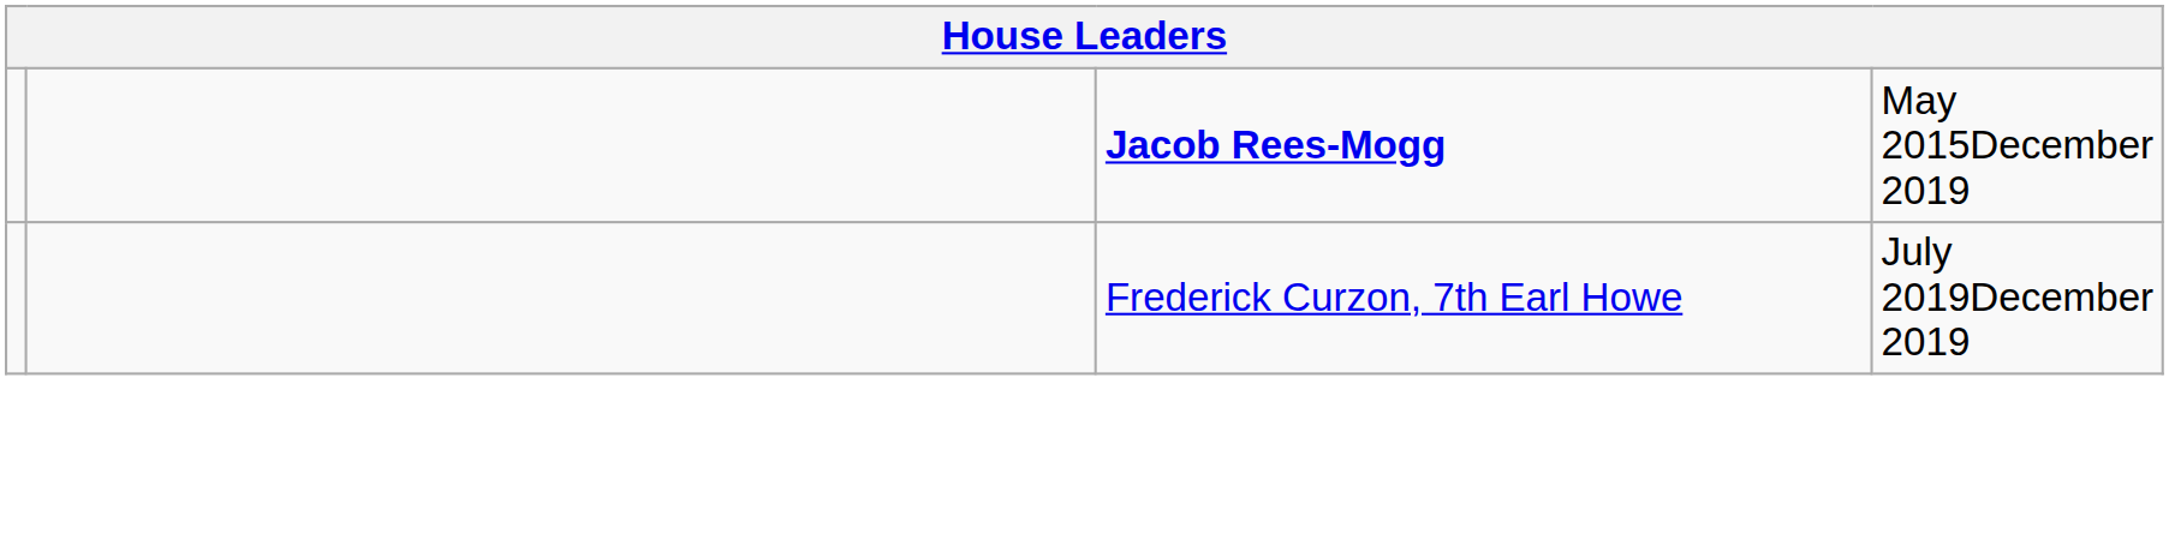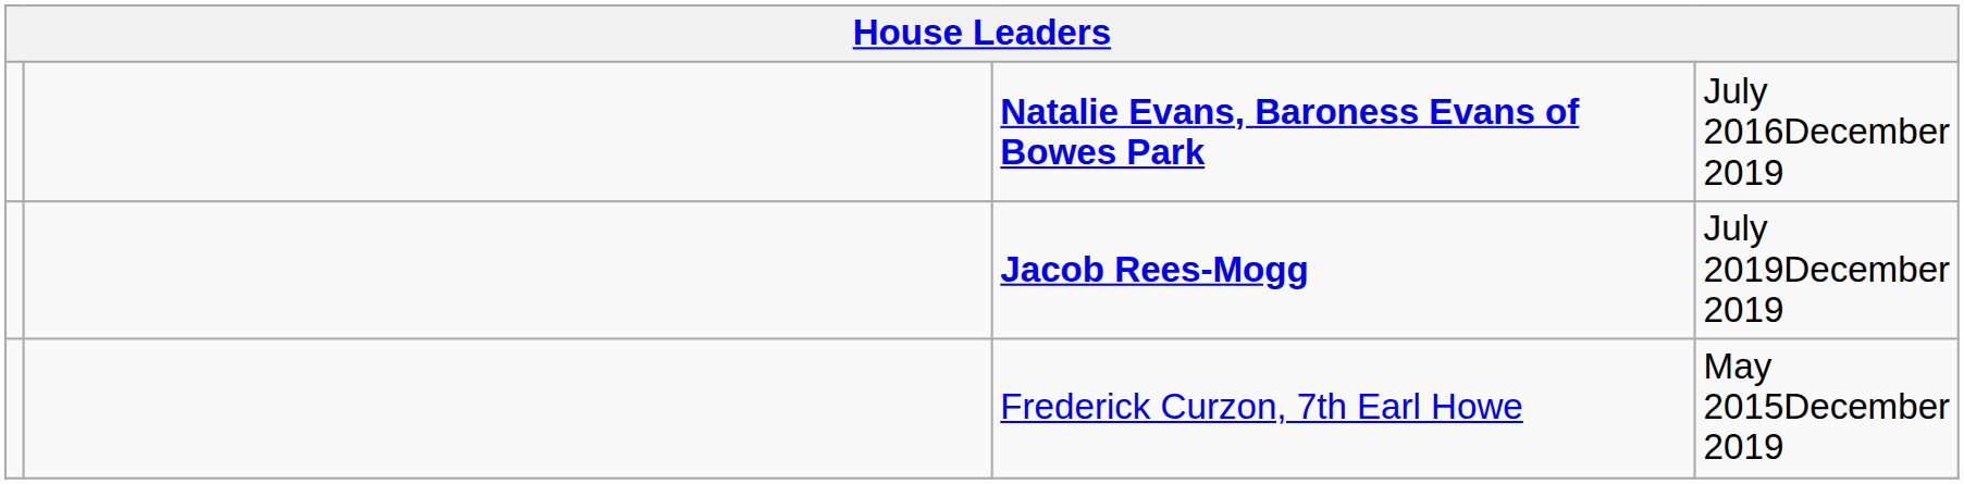+ row: Natalie Evans, Baroness Evans of Bowes Park | July 2016December 2019
Jacob Rees-Mogg | column 4: May 2015December 2019 -> July 2019December 2019
Frederick Curzon, 7th Earl Howe | column 4: July 2019December 2019 -> May 2015December 2019
